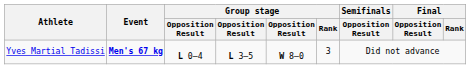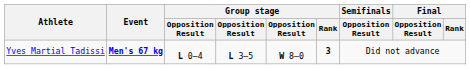Yves Martial Tadissi | Group stage / Rank: normal -> bold
